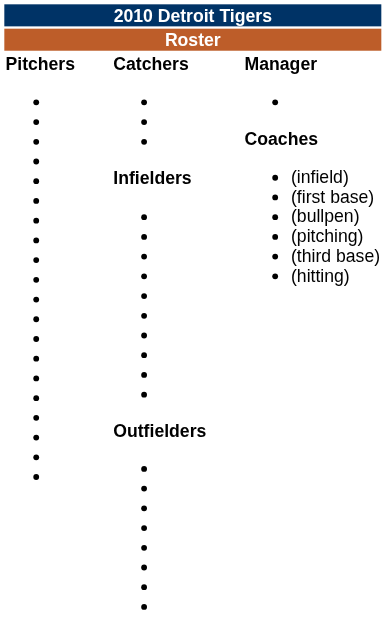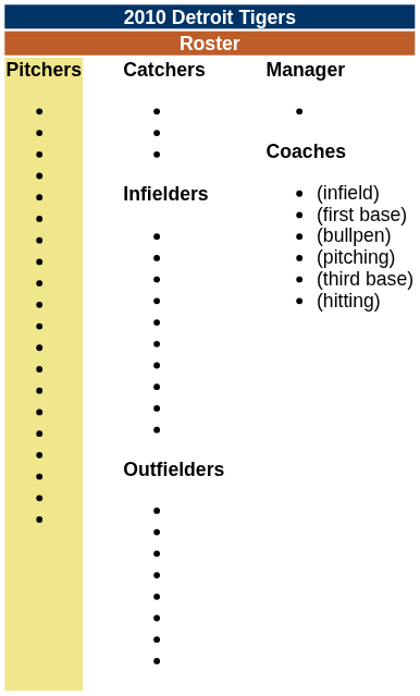Pitchers | column 1: no background -> khaki background
